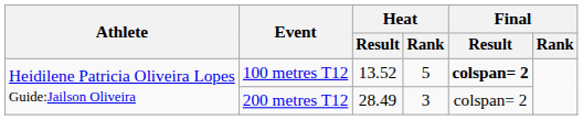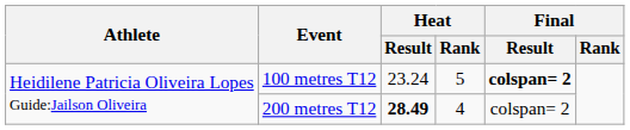100 metres T12 | Heat / Result: 13.52 -> 23.24
200 metres T12 | Heat / Result: normal -> bold
200 metres T12 | Heat / Rank: 3 -> 4
